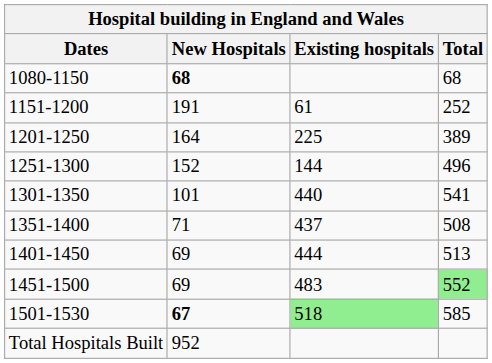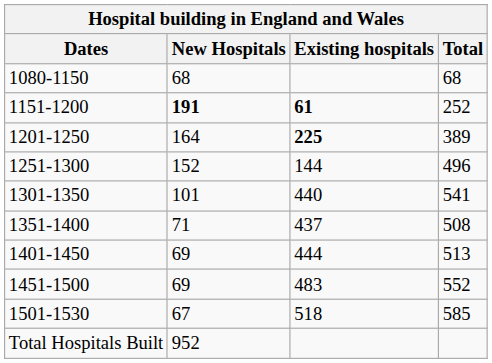1080-1150 | New Hospitals: bold -> normal
1151-1200 | New Hospitals: normal -> bold
1151-1200 | Existing hospitals: normal -> bold
1201-1250 | Existing hospitals: normal -> bold
1451-1500 | Total: lightgreen background -> no background
1501-1530 | New Hospitals: bold -> normal
1501-1530 | Existing hospitals: lightgreen background -> no background
